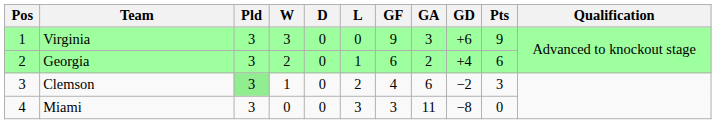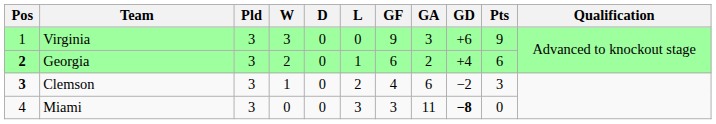Georgia | Pos: normal -> bold
Clemson | Pos: normal -> bold
Clemson | Pld: lightgreen background -> no background
Miami | GD: normal -> bold
